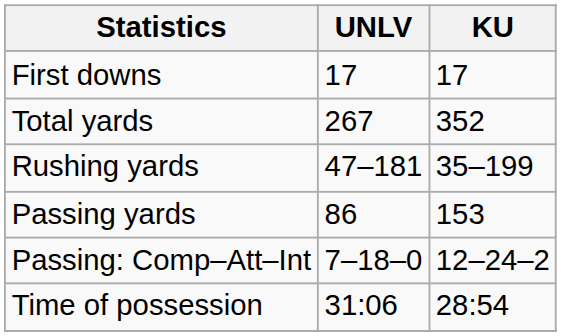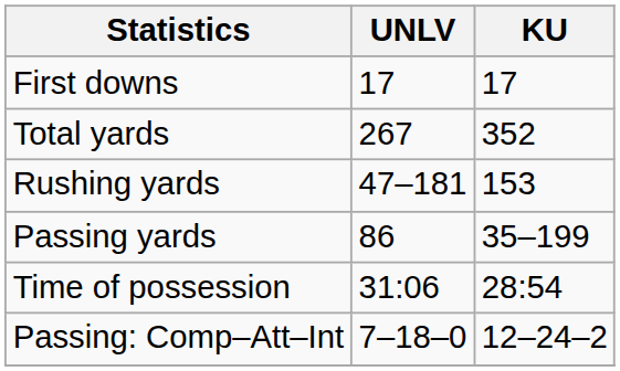Rushing yards | KU: 35–199 -> 153
Passing yards | KU: 153 -> 35–199
rows swapped: Passing: Comp–Att–Int <-> Time of possession
